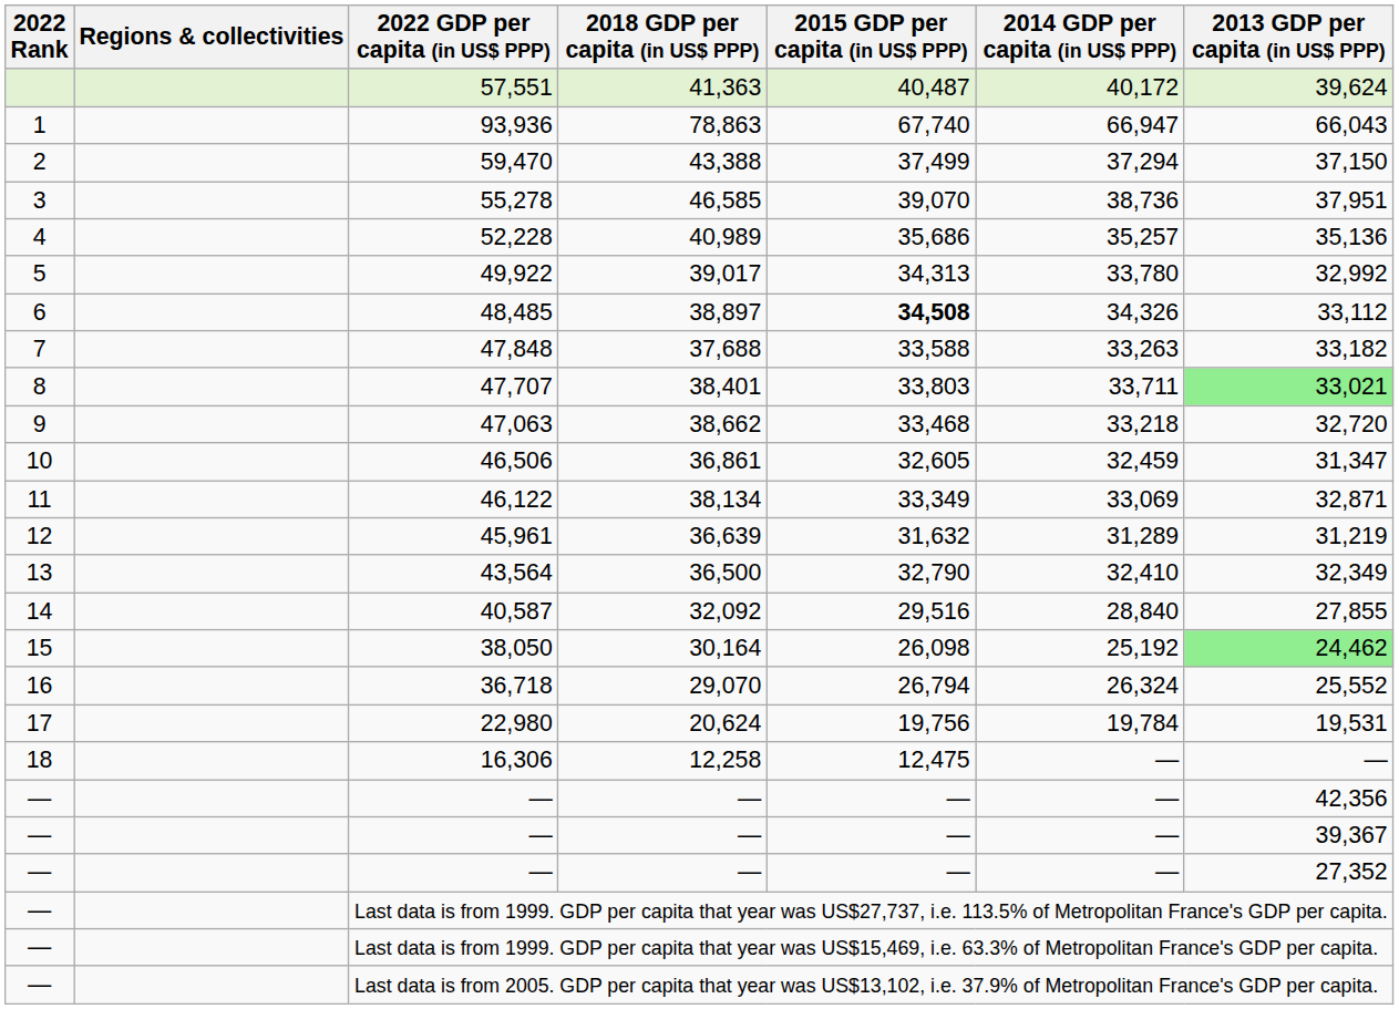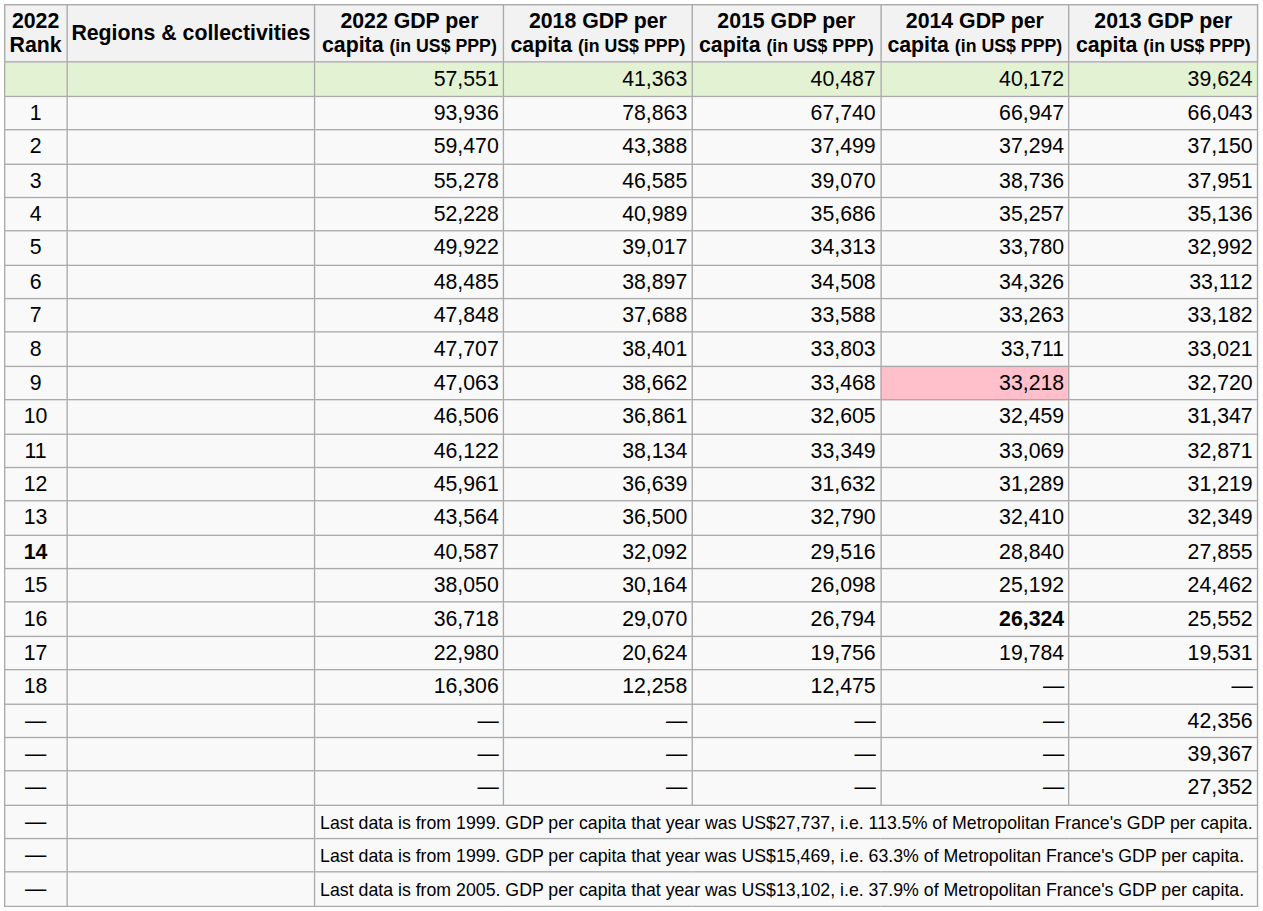48,485 | 2015 GDP per capita (in US$ PPP): bold -> normal
47,707 | 2013 GDP per capita (in US$ PPP): lightgreen background -> no background
47,063 | 2014 GDP per capita (in US$ PPP): no background -> pink background
40,587 | 2022 Rank: normal -> bold
38,050 | 2013 GDP per capita (in US$ PPP): lightgreen background -> no background
36,718 | 2014 GDP per capita (in US$ PPP): normal -> bold
